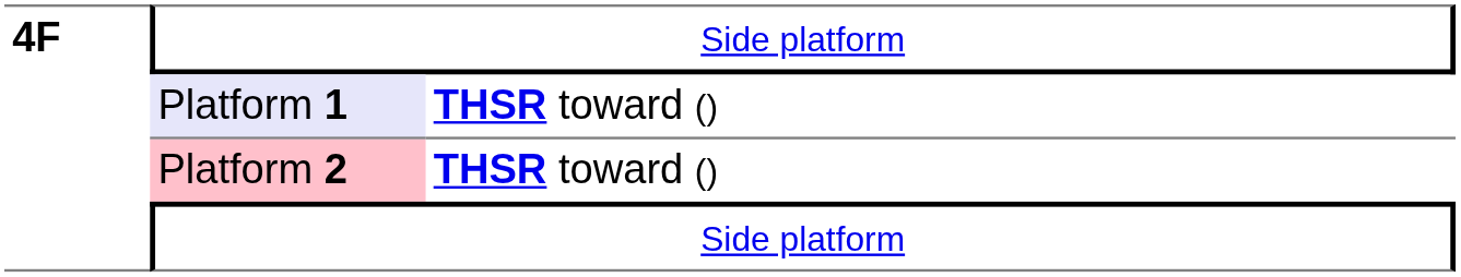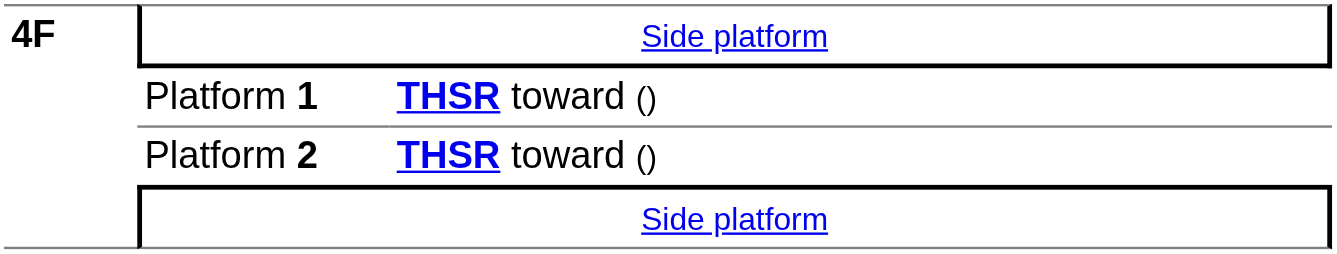Platform 1 | column 2: lavender background -> no background
Platform 2 | column 2: pink background -> no background
